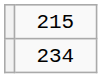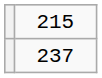row 2 | column 2: 234 -> 237
